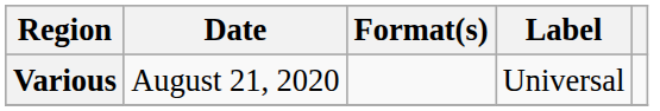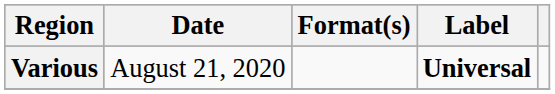Various | Label: normal -> bold
